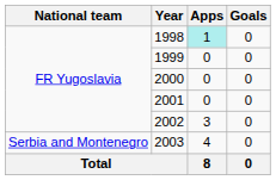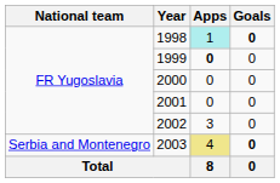1998 | Goals: normal -> bold
1999 | Apps: normal -> bold
2003 | Apps: no background -> khaki background
2003 | Goals: normal -> bold
